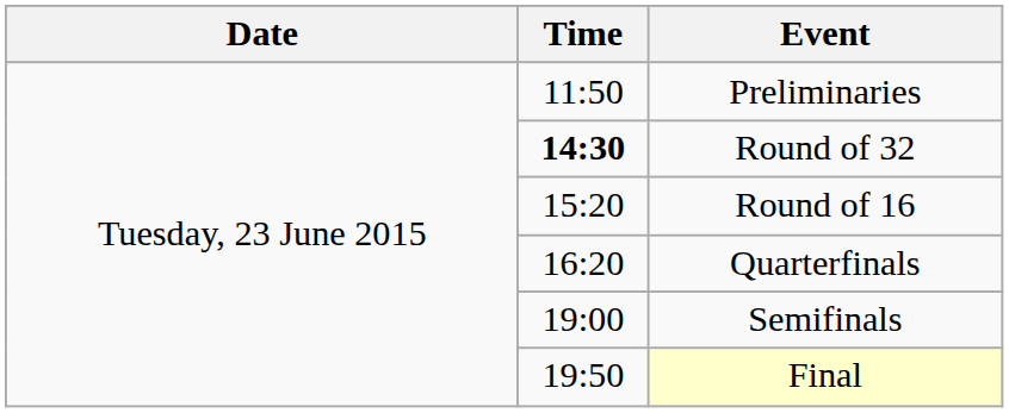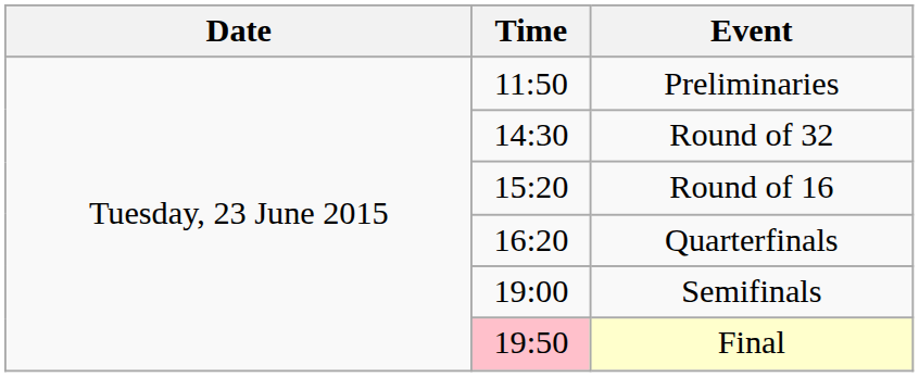Round of 32 | Time: bold -> normal
Final | Time: no background -> pink background
